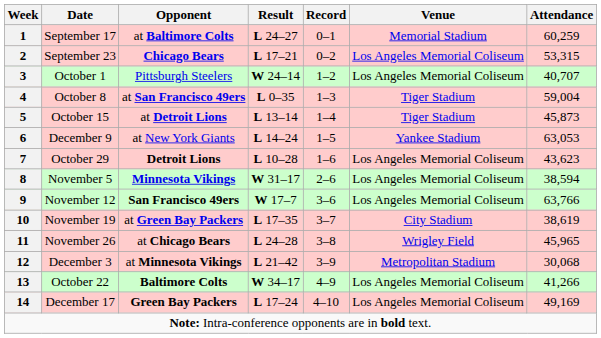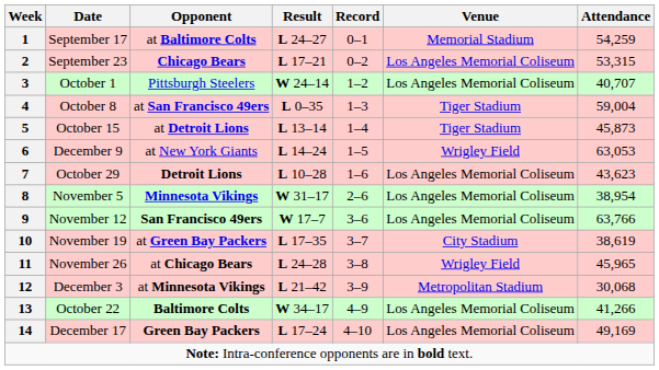1 | Attendance: 60,259 -> 54,259
6 | Venue: Yankee Stadium -> Wrigley Field
8 | Attendance: 38,594 -> 38,954
